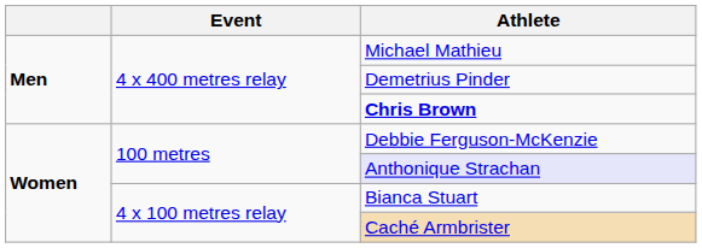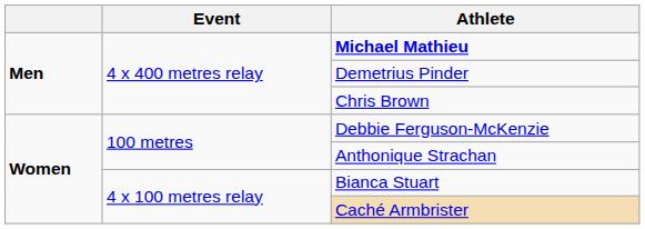Michael Mathieu | Athlete: normal -> bold
Chris Brown | Athlete: bold -> normal
Anthonique Strachan | Athlete: lavender background -> no background
